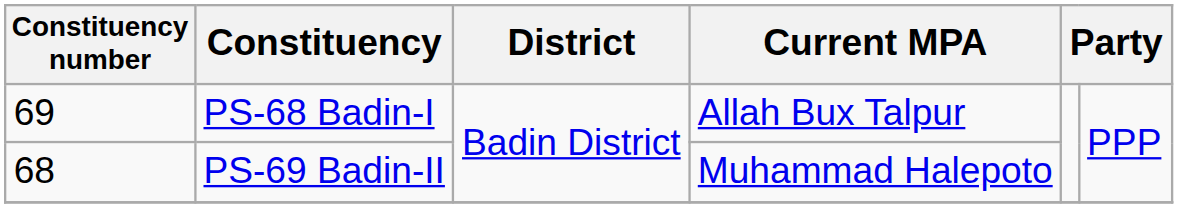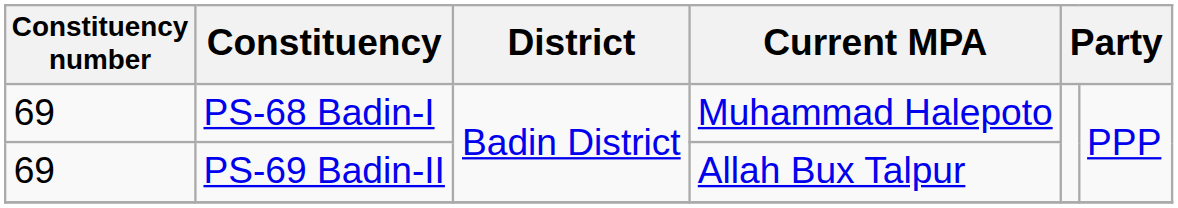PS-68 Badin-I | Current MPA: Allah Bux Talpur -> Muhammad Halepoto
PS-69 Badin-II | Constituency number: 68 -> 69
PS-69 Badin-II | Current MPA: Muhammad Halepoto -> Allah Bux Talpur
